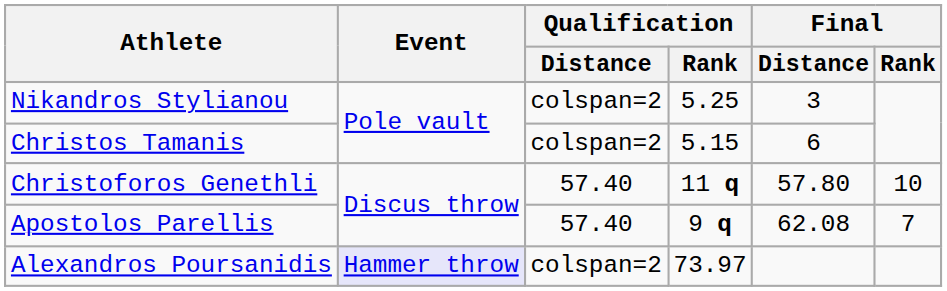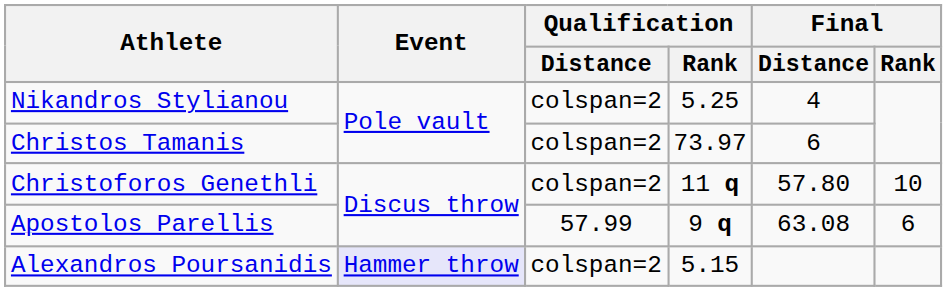Nikandros Stylianou | Final / Distance: 3 -> 4
Christos Tamanis | Qualification / Rank: 5.15 -> 73.97
Christoforos Genethli | Qualification / Distance: 57.40 -> colspan=2
Apostolos Parellis | Qualification / Distance: 57.40 -> 57.99
Apostolos Parellis | Final / Distance: 62.08 -> 63.08
Apostolos Parellis | Final / Rank: 7 -> 6
Alexandros Poursanidis | Qualification / Rank: 73.97 -> 5.15
